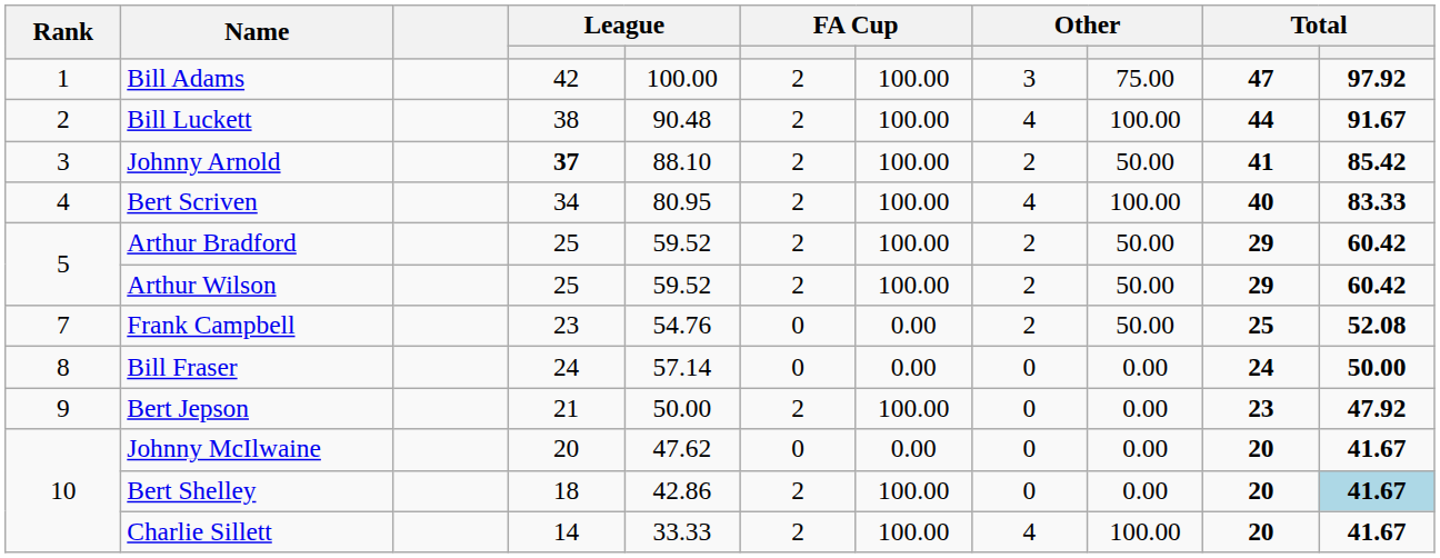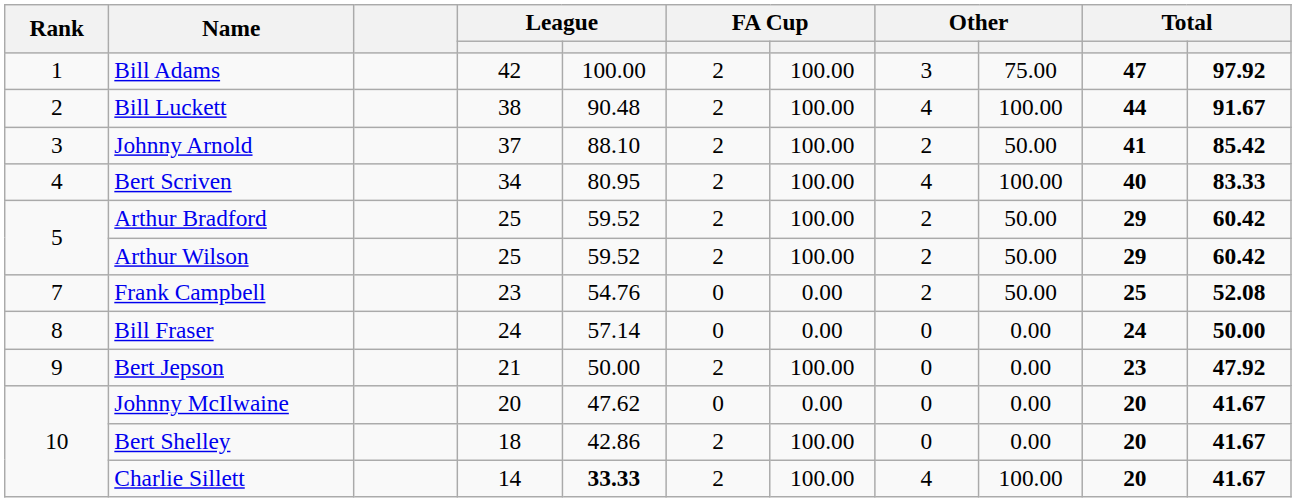Johnny Arnold | column 4: bold -> normal
Bert Shelley | column 11: lightblue background -> no background
Charlie Sillett | column 5: normal -> bold
